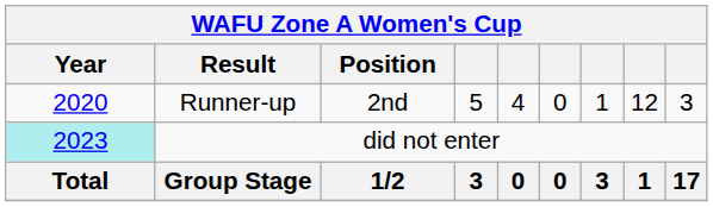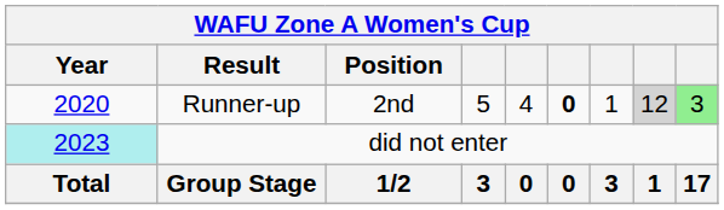Runner-up | column 6: normal -> bold
Runner-up | column 8: no background -> lightgrey background
Runner-up | column 9: no background -> lightgreen background
